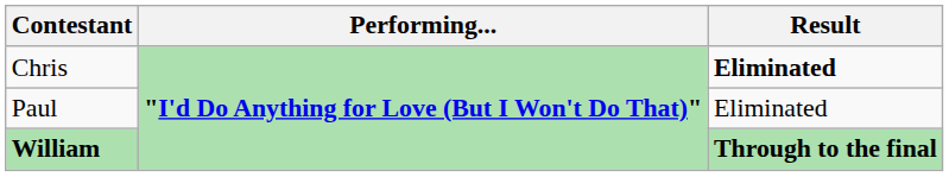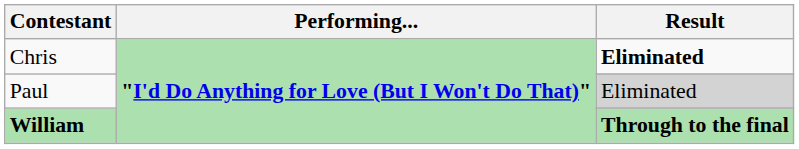Paul | Result: no background -> lightgrey background
